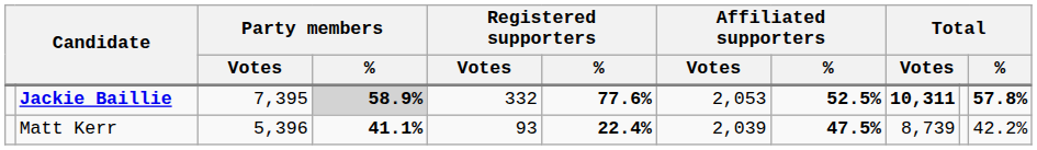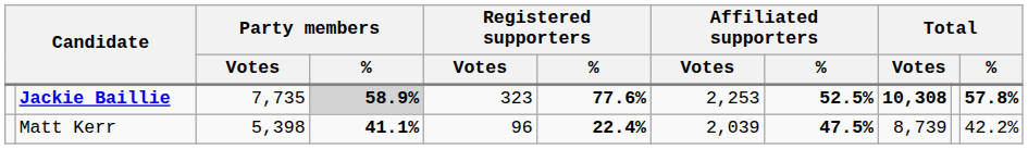Jackie Baillie | Party members / Votes: 7,395 -> 7,735
Jackie Baillie | Registered supporters / Votes: 332 -> 323
Jackie Baillie | Affiliated supporters / Votes: 2,053 -> 2,253
Jackie Baillie | column 9: 10,311 -> 10,308
Matt Kerr | Party members / Votes: 5,396 -> 5,398
Matt Kerr | Registered supporters / Votes: 93 -> 96
